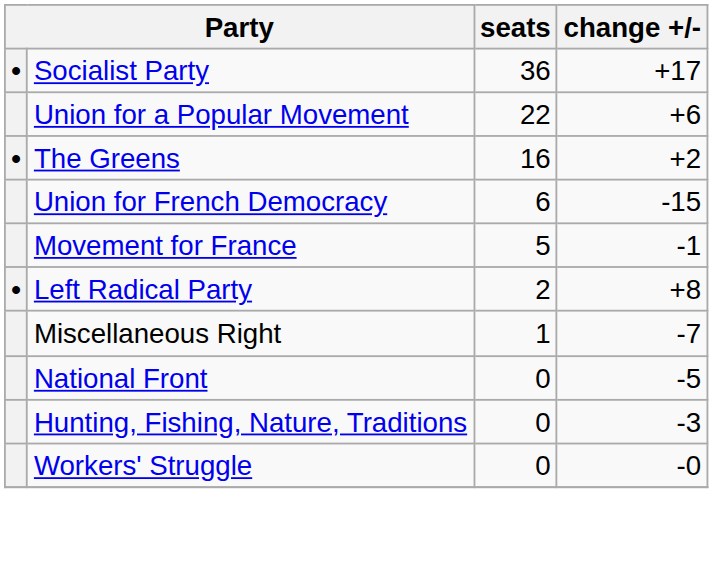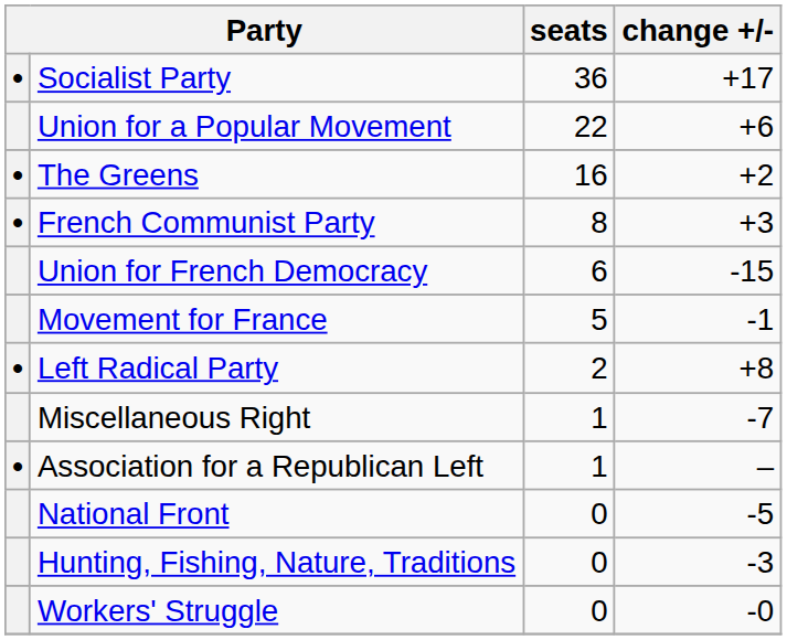+ row: • | French Communist Party | 8 | +3
+ row: • | Association for a Republican Left | 1 | –
